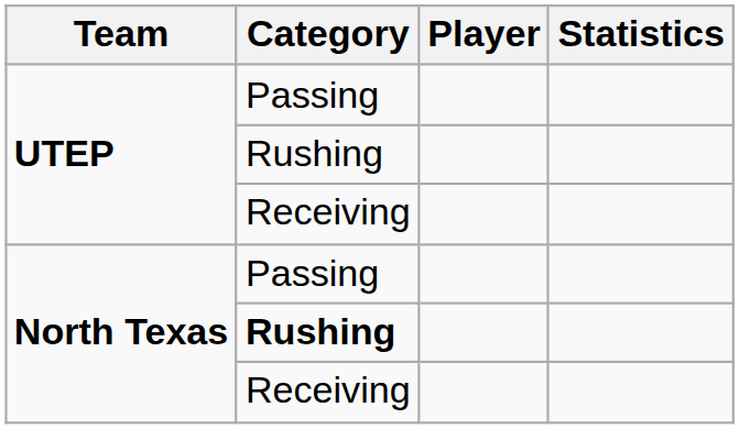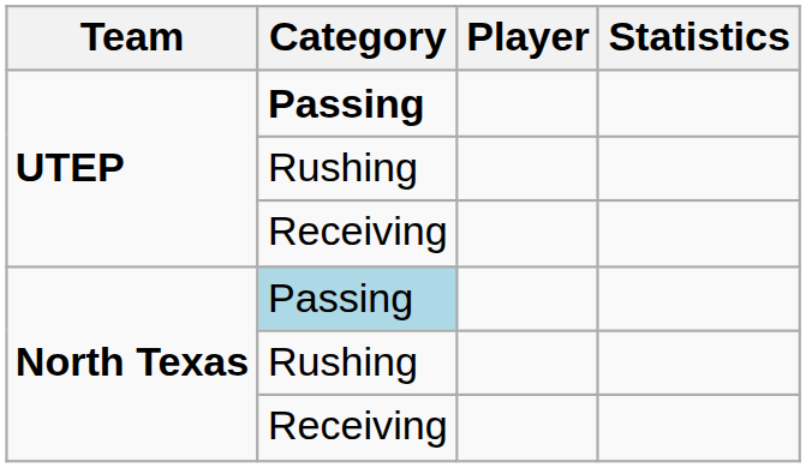UTEP / Passing | Category: normal -> bold
North Texas / Passing | Category: no background -> lightblue background
North Texas / Rushing | Category: bold -> normal
